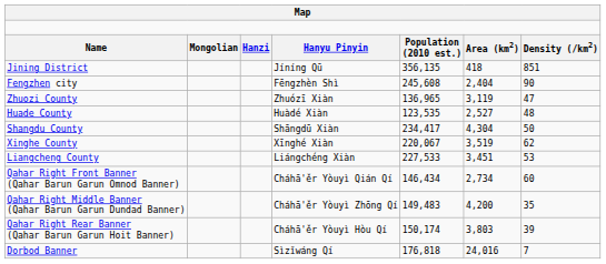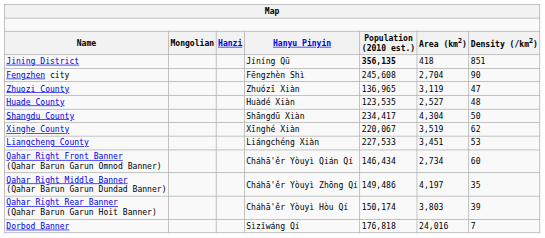Jining District | column 5: normal -> bold
Fengzhen city | column 6: 2,404 -> 2,704
Qahar Right Middle Banner (Qahar Barun Garun Dundad Banner) | column 5: 149,483 -> 149,486
Qahar Right Middle Banner (Qahar Barun Garun Dundad Banner) | column 6: 4,200 -> 4,197
